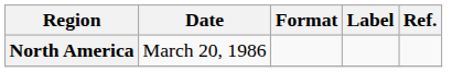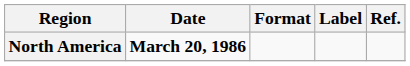North America | Date: normal -> bold
